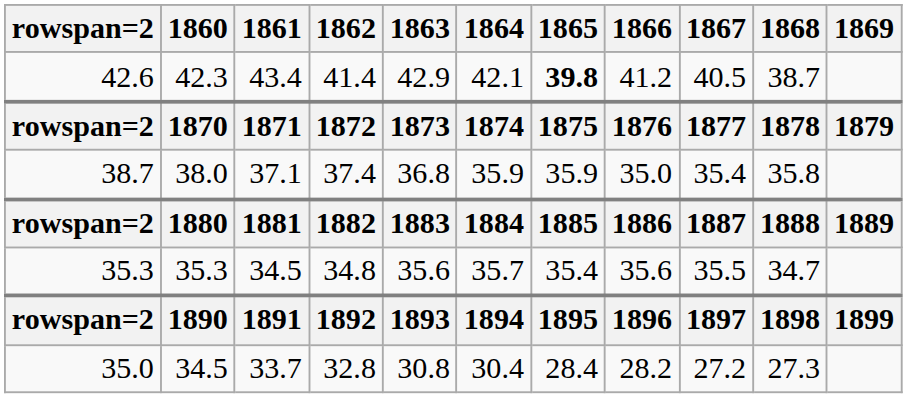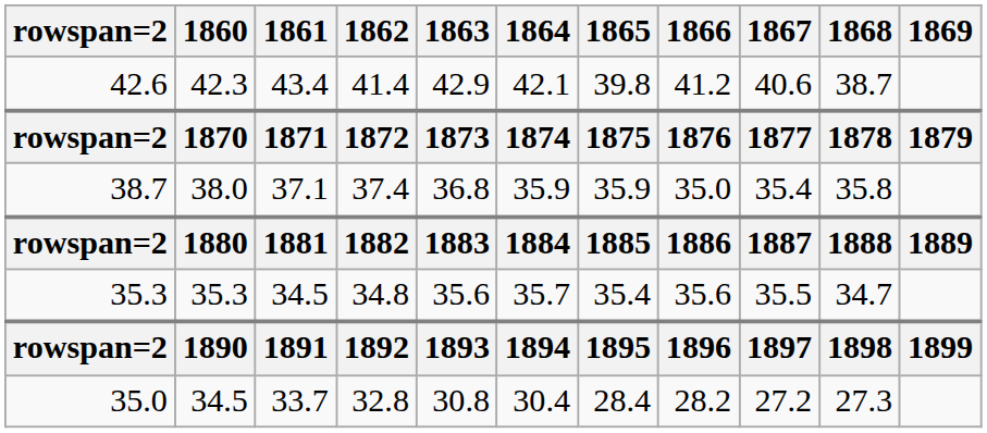42.6 | 1865: bold -> normal
42.6 | 1867: 40.5 -> 40.6
